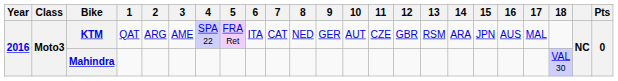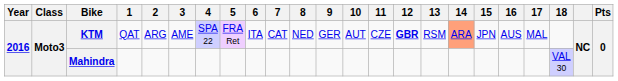KTM | 12: normal -> bold
KTM | 14: no background -> lightsalmon background
